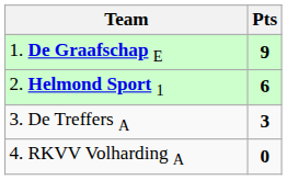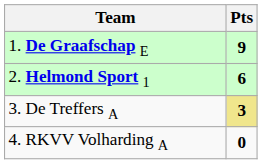3. De Treffers A | Pts: no background -> khaki background
